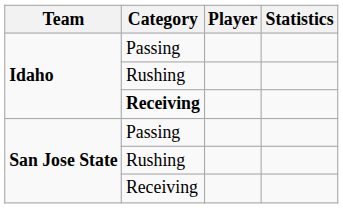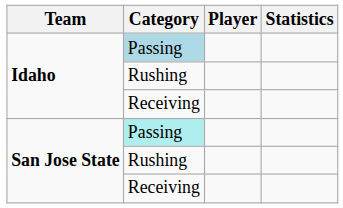Idaho / Passing | Category: no background -> lightblue background
Idaho / Receiving | Category: bold -> normal
San Jose State / Passing | Category: no background -> paleturquoise background
